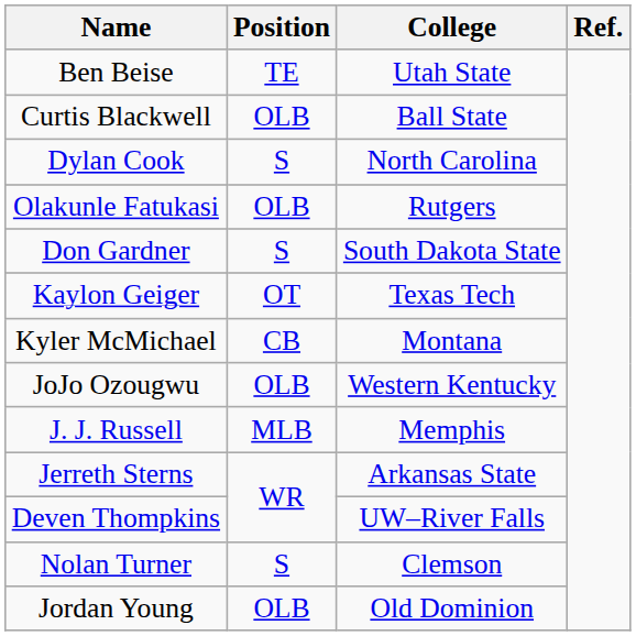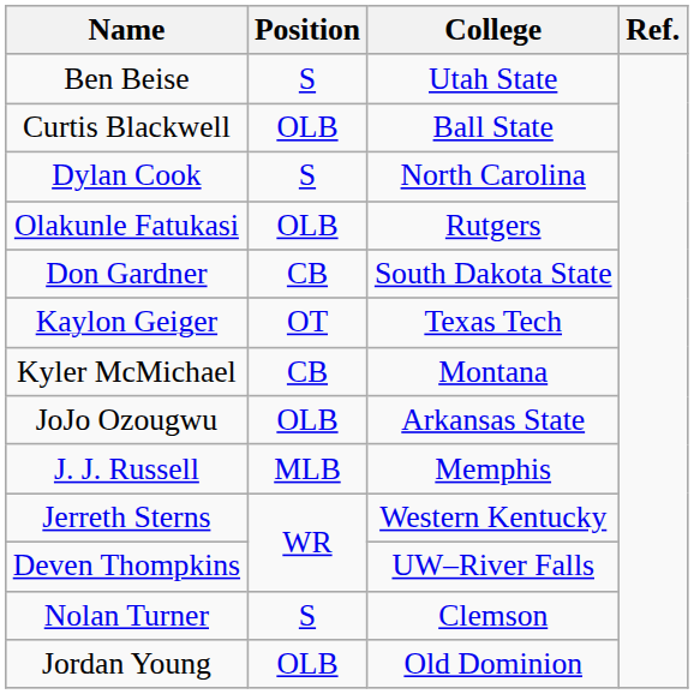Ben Beise | Position: TE -> S
Don Gardner | Position: S -> CB
JoJo Ozougwu | College: Western Kentucky -> Arkansas State
Jerreth Sterns | College: Arkansas State -> Western Kentucky
